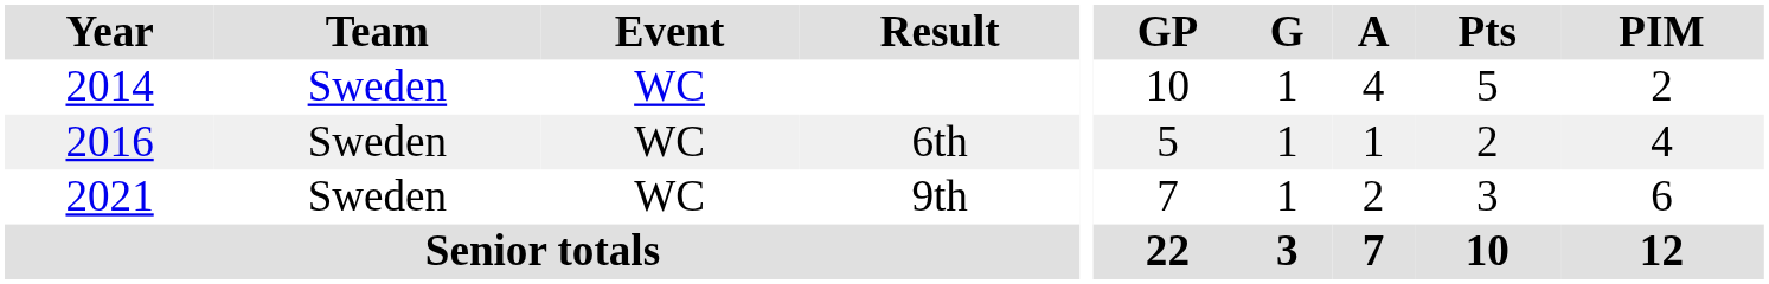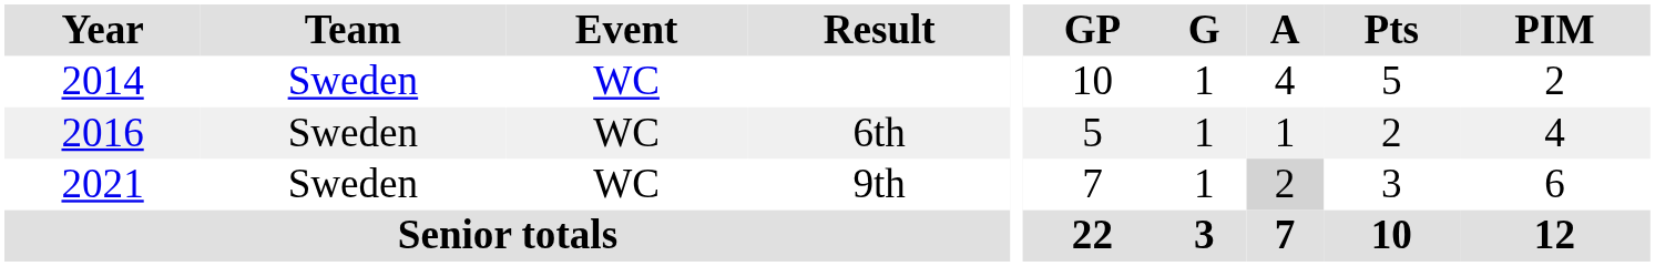9th | A: no background -> lightgrey background
